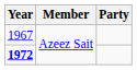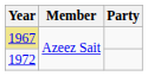1967 | Year: no background -> khaki background
1972 | Year: bold -> normal
